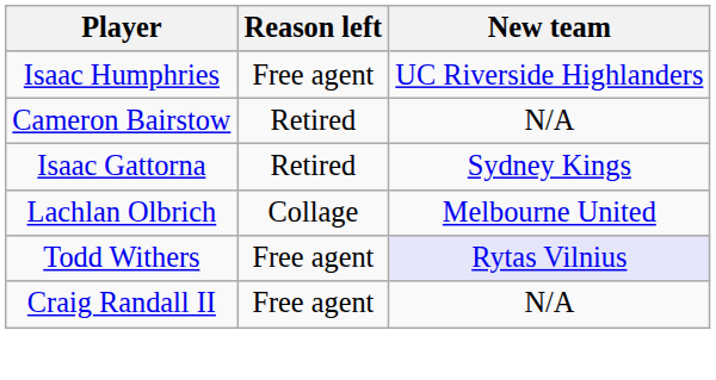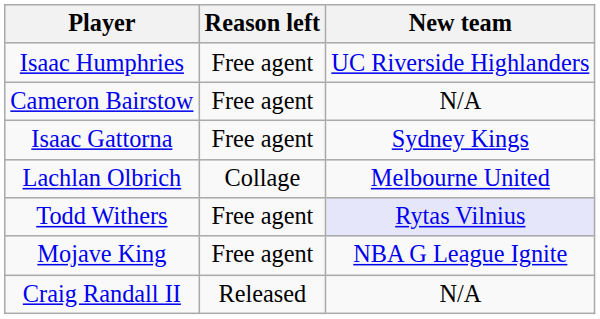Cameron Bairstow | Reason left: Retired -> Free agent
Isaac Gattorna | Reason left: Retired -> Free agent
+ row: Mojave King | Free agent | NBA G League Ignite
Craig Randall II | Reason left: Free agent -> Released
